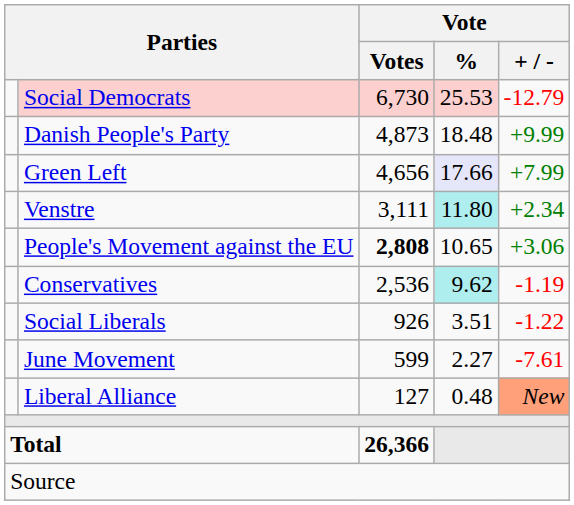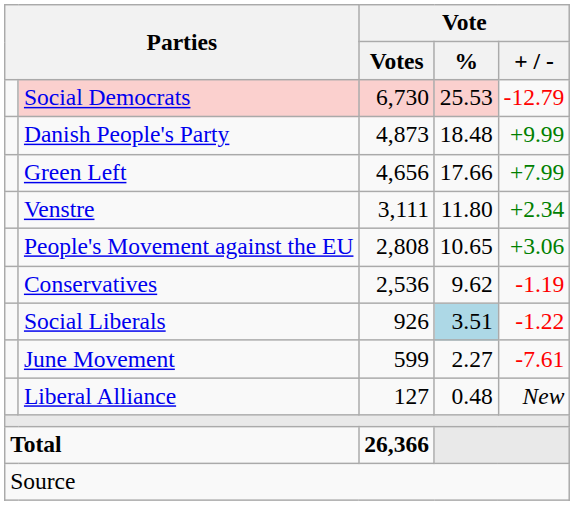Green Left | Vote / %: lavender background -> no background
Venstre | Vote / %: paleturquoise background -> no background
People's Movement against the EU | Vote / Votes: bold -> normal
Conservatives | Vote / %: paleturquoise background -> no background
Social Liberals | Vote / %: no background -> lightblue background
Liberal Alliance | Vote / + / -: lightsalmon background -> no background
